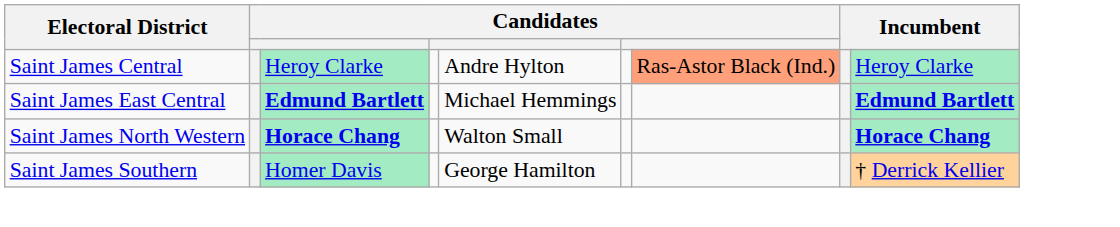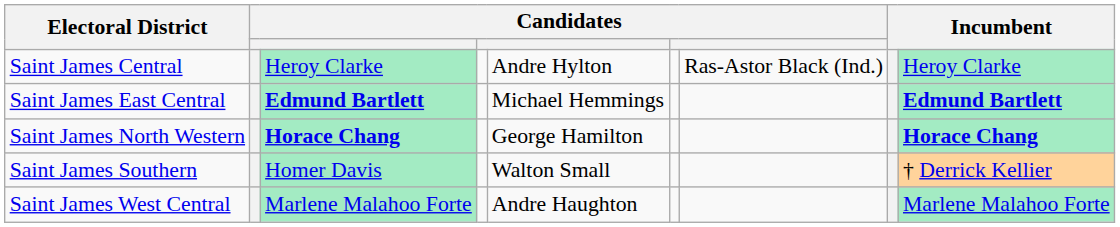Saint James Central | column 7: lightsalmon background -> no background
Saint James North Western | column 5: Walton Small -> George Hamilton
Saint James Southern | column 5: George Hamilton -> Walton Small
+ row: Saint James West Central | Marlene Malahoo Forte | Andre Haughton | Marlene Malahoo Forte
